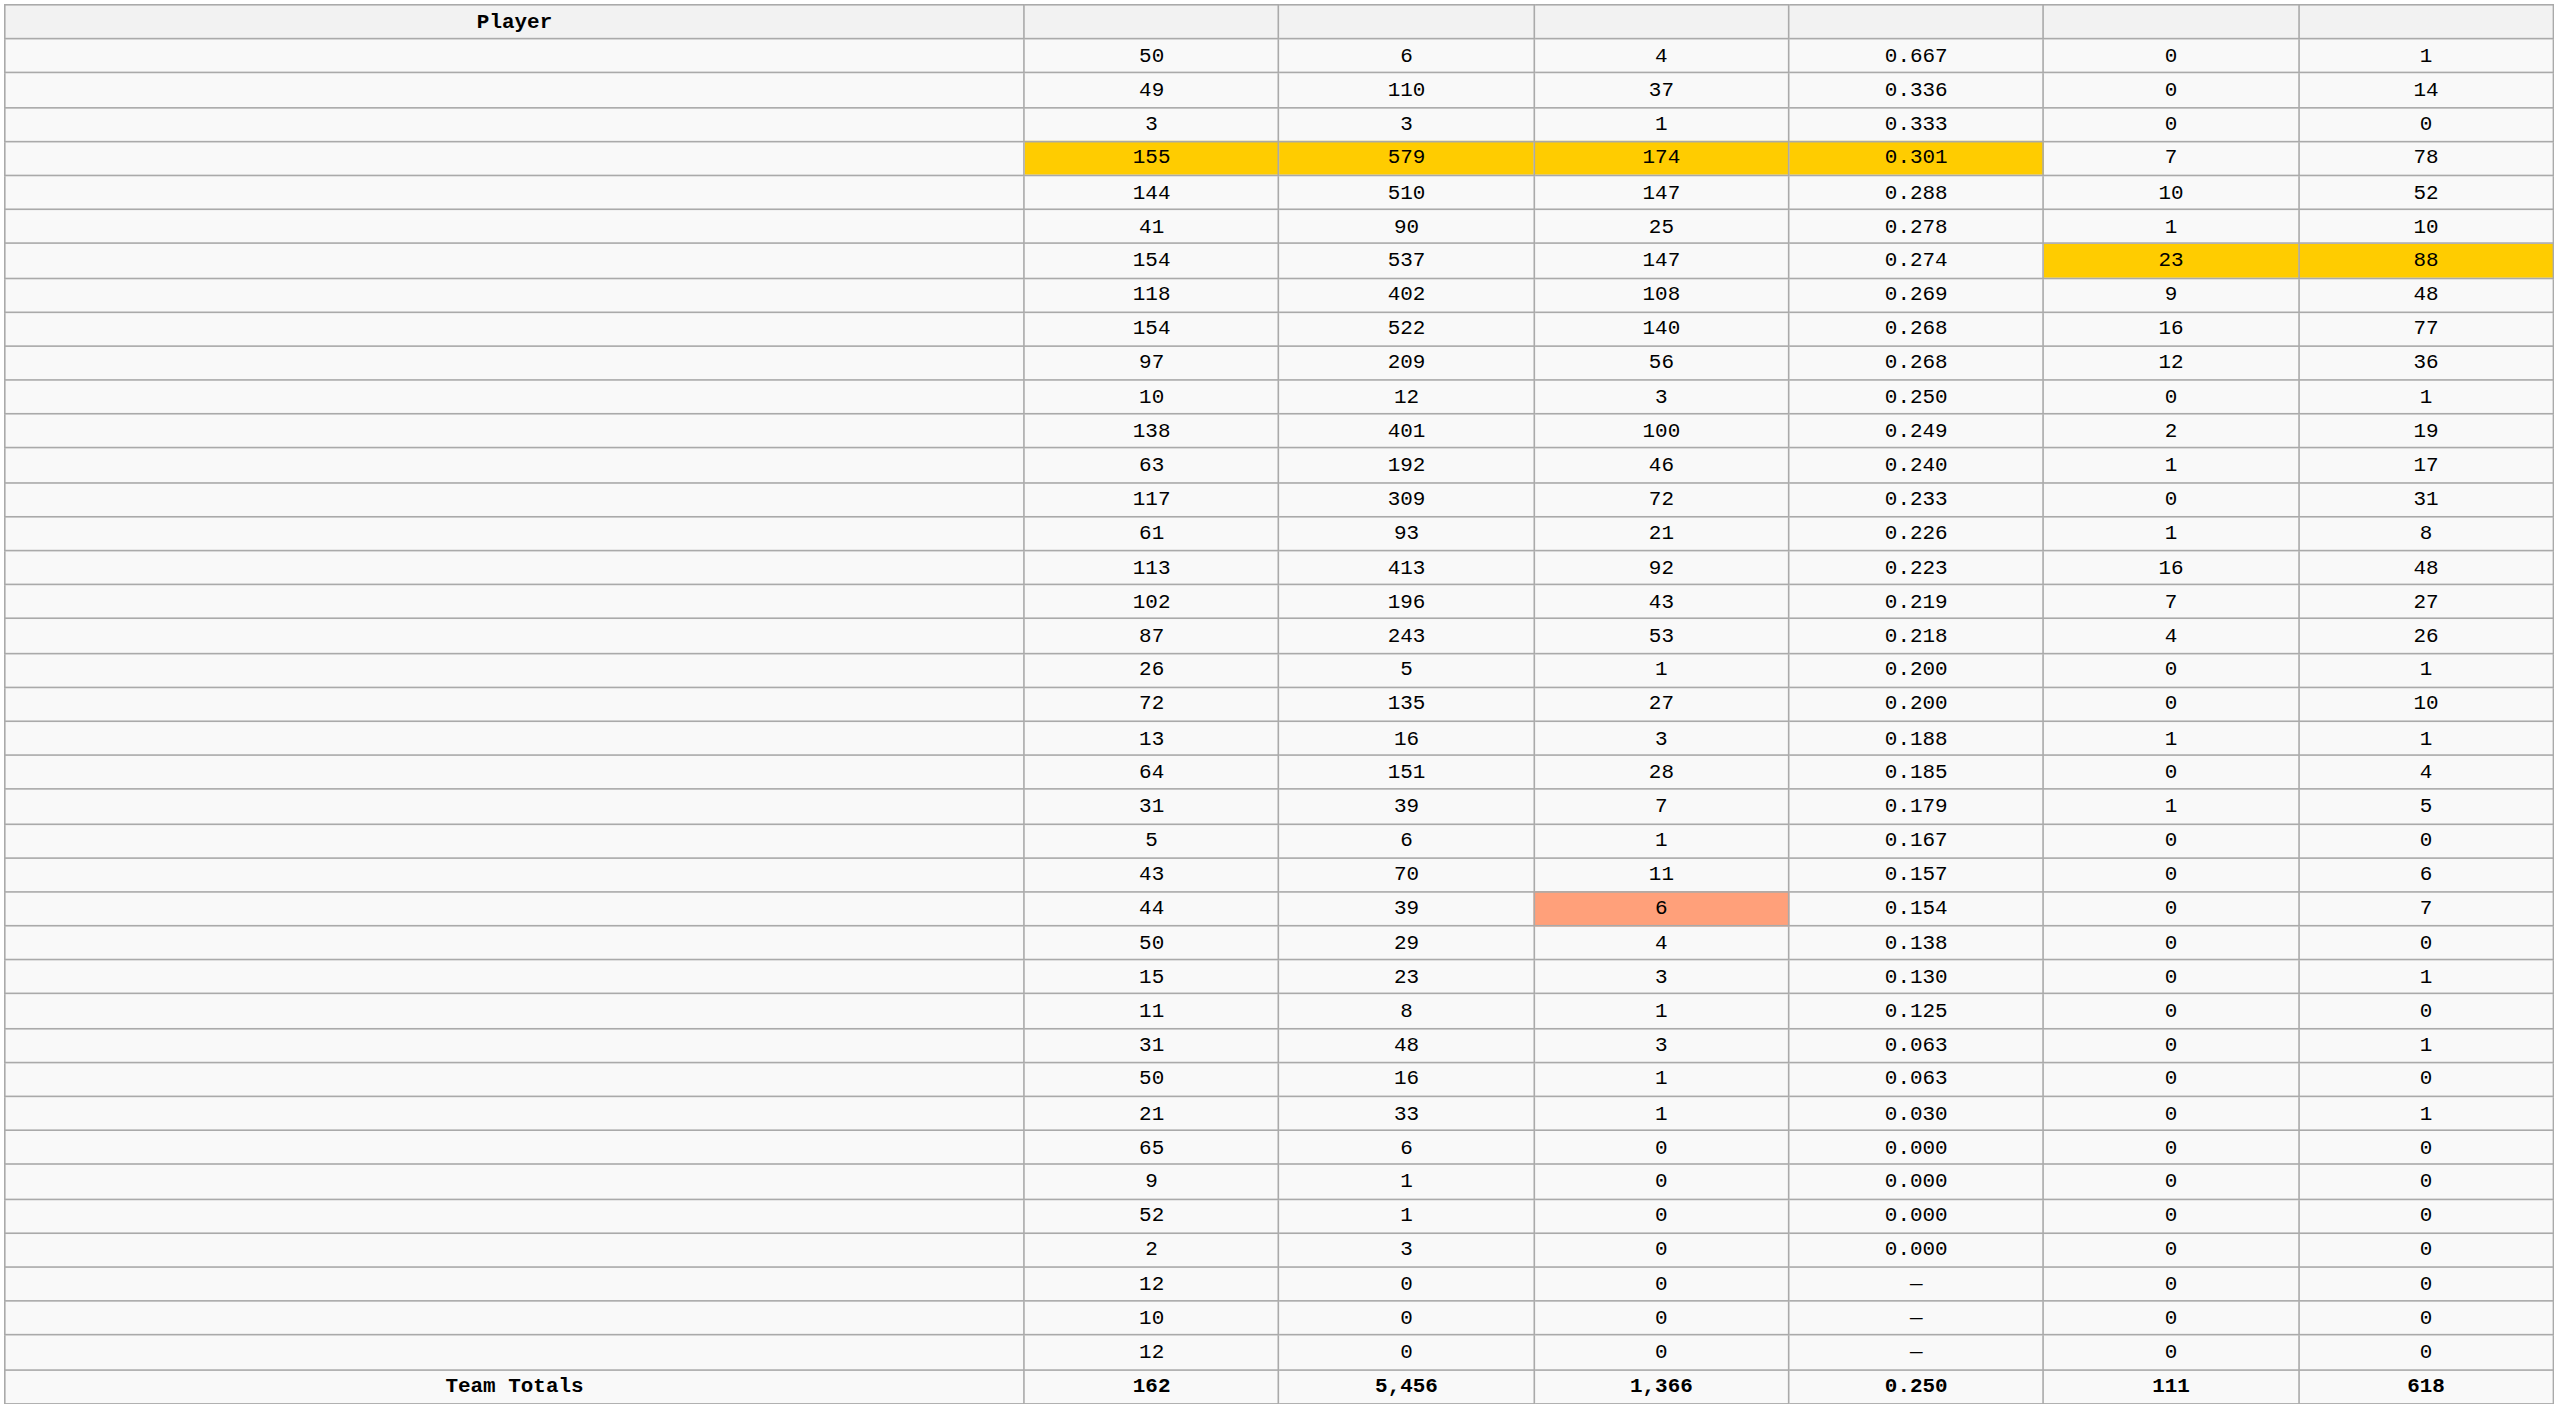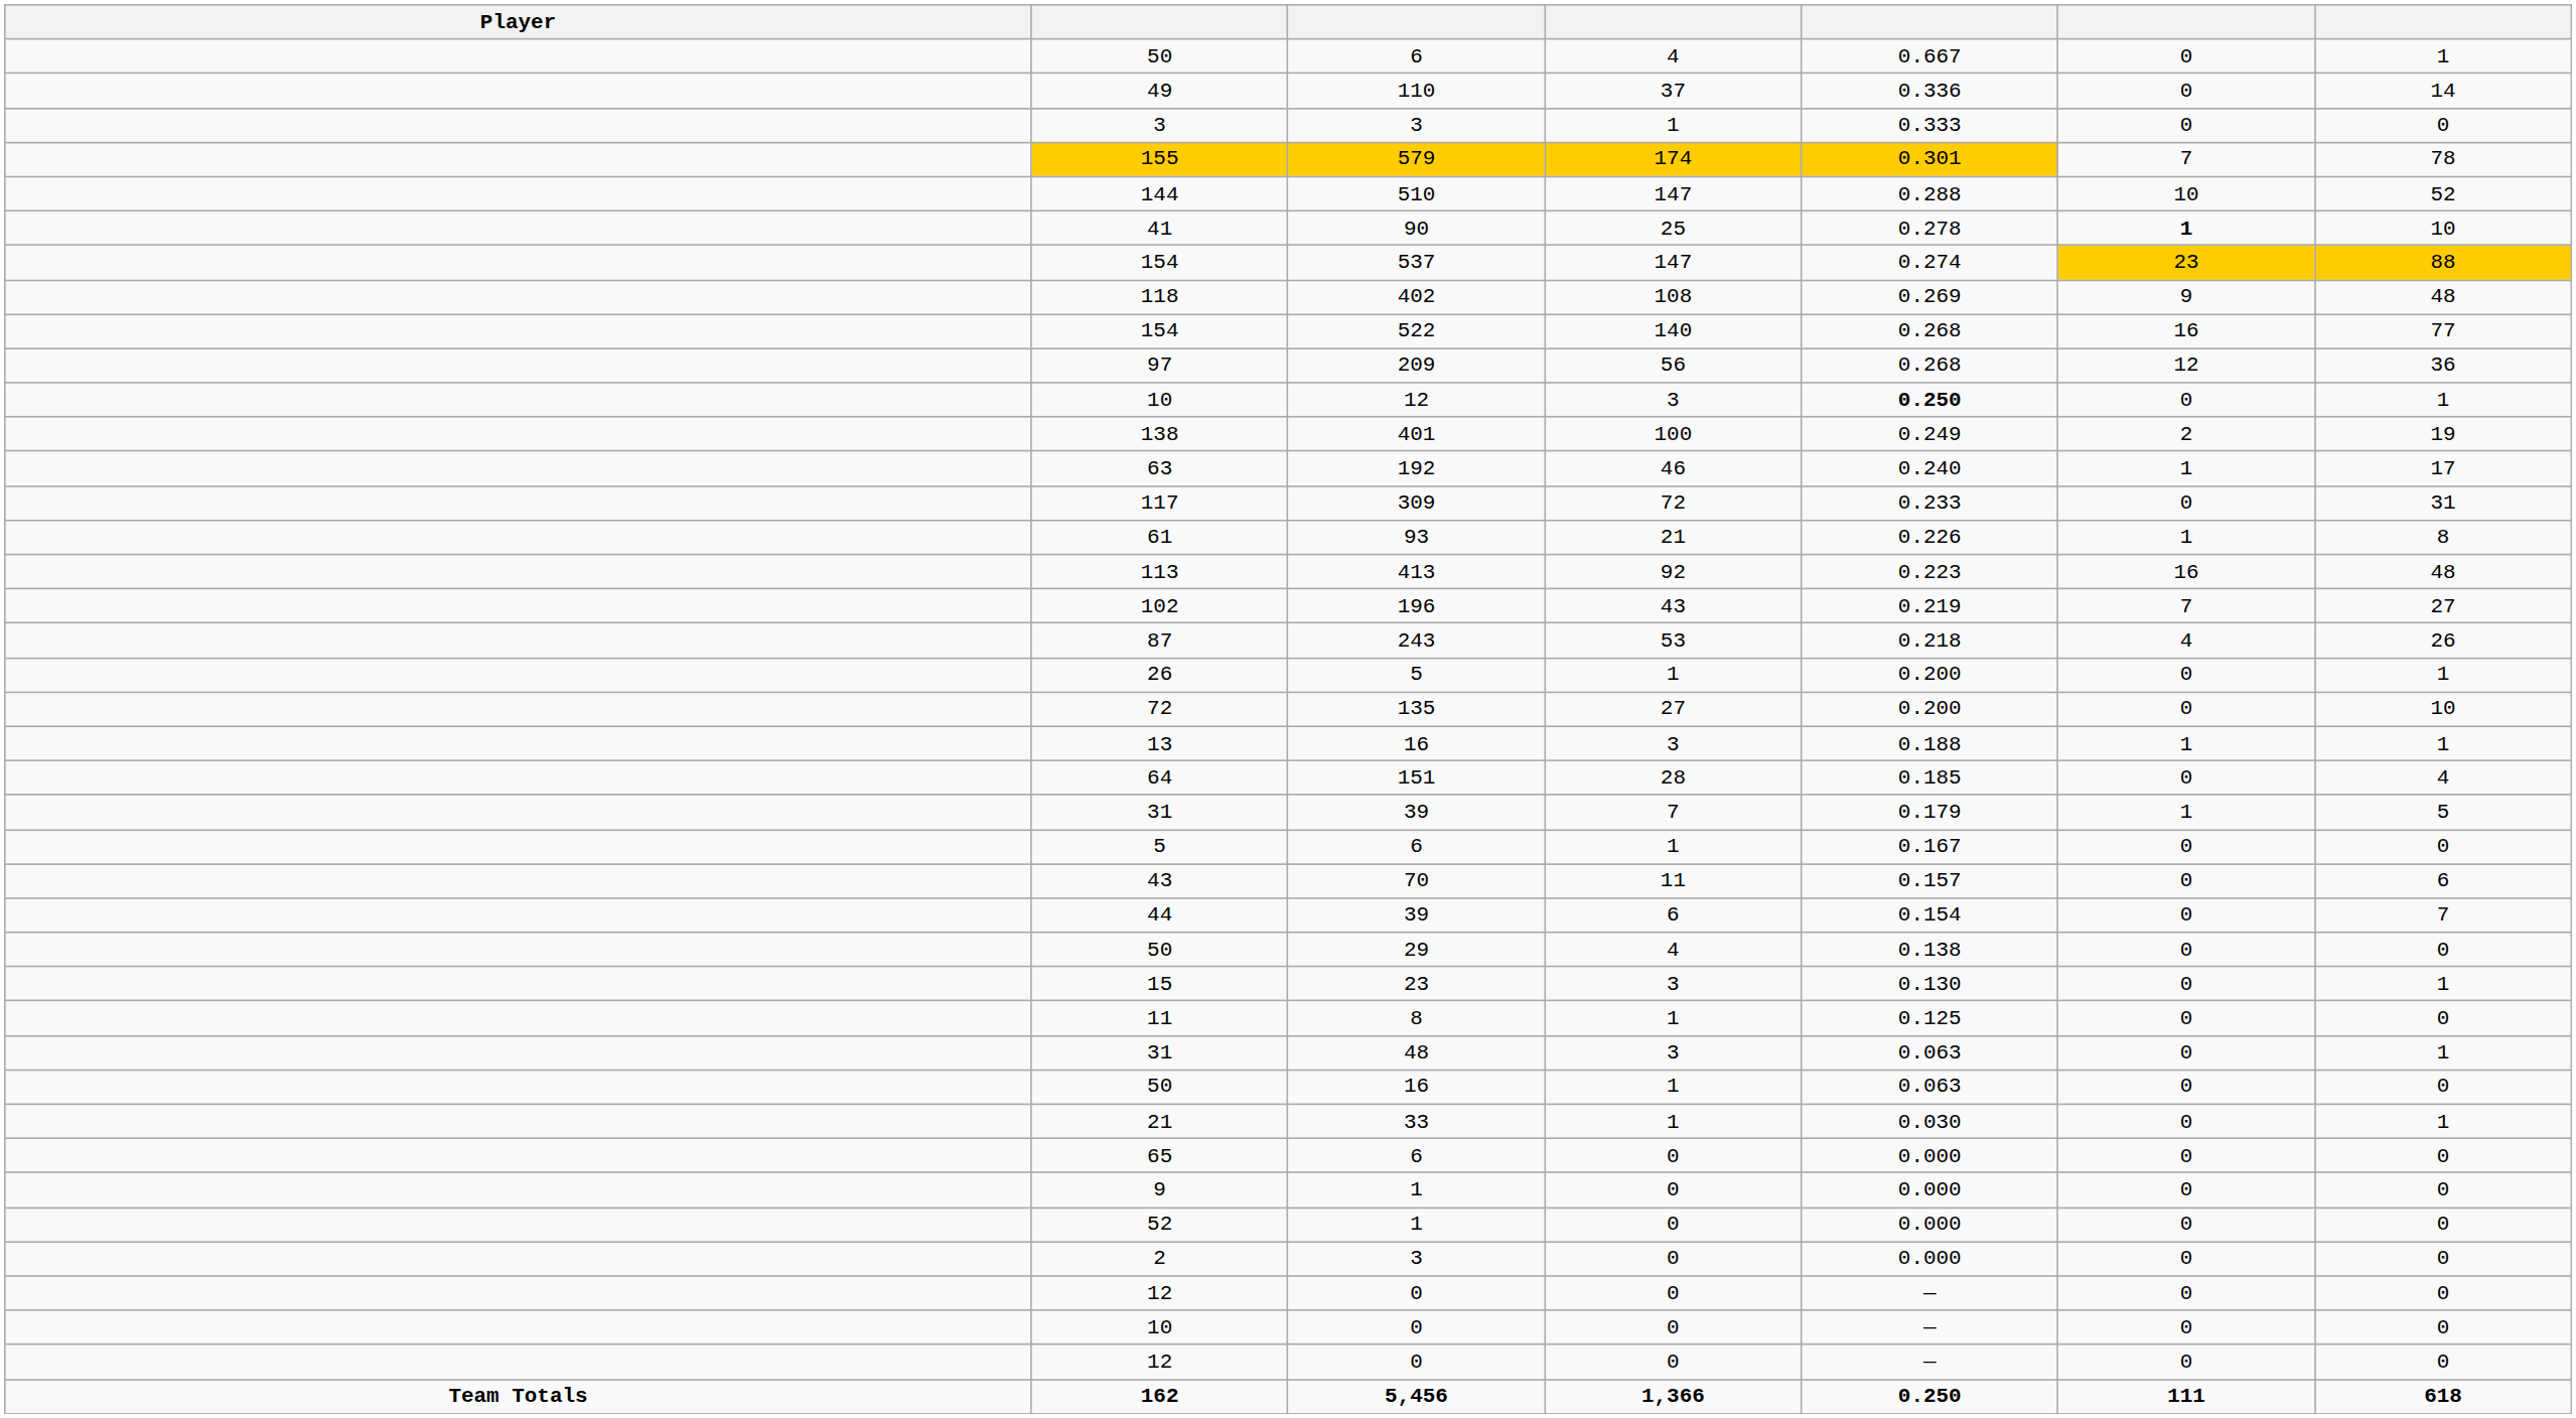41 | column 6: normal -> bold
10 / 12 | column 5: normal -> bold
44 | column 4: lightsalmon background -> no background
